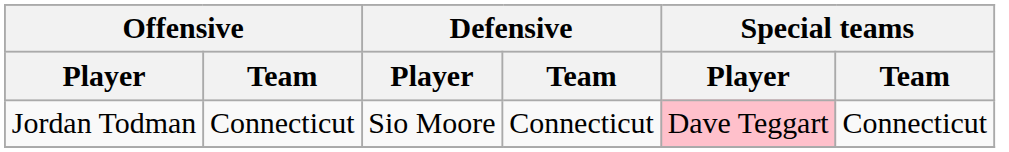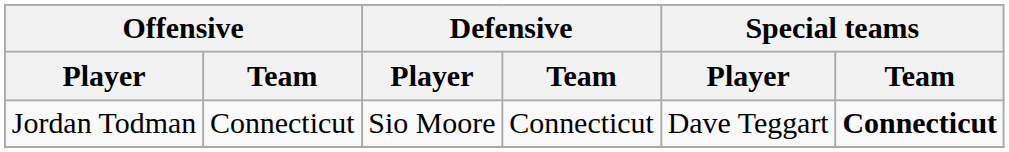Jordan Todman | Special teams / Player: pink background -> no background
Jordan Todman | Special teams / Team: normal -> bold
